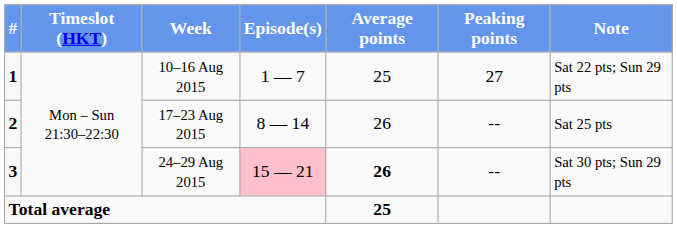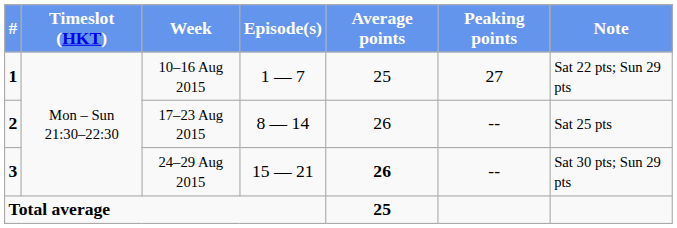24–29 Aug 2015 | Episode(s): pink background -> no background
